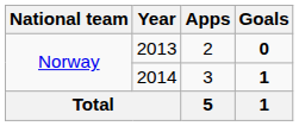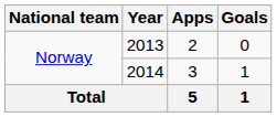2013 | Goals: bold -> normal
2014 | Goals: bold -> normal
